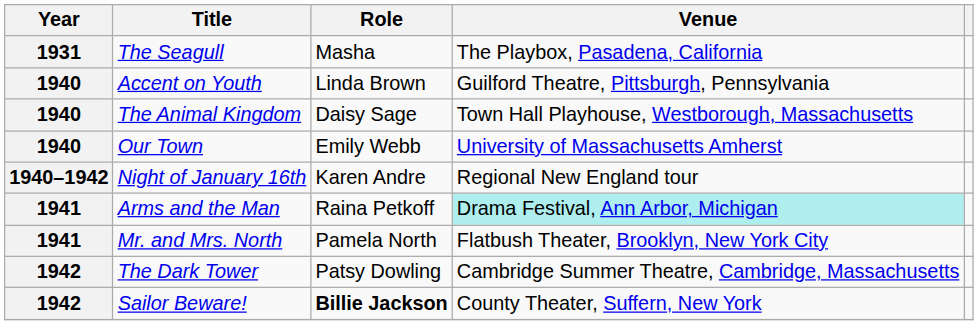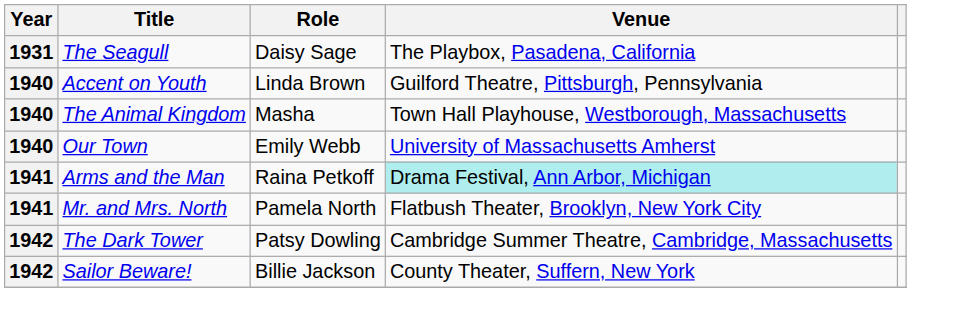The Seagull | Role: Masha -> Daisy Sage
The Animal Kingdom | Role: Daisy Sage -> Masha
- row: 1940–1942 | Night of January 16th | Karen Andre | Regional New England tour
Sailor Beware! | Role: bold -> normal
